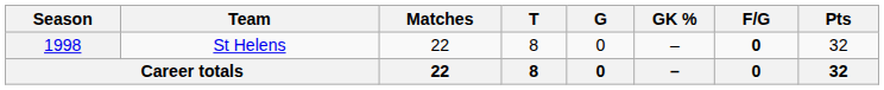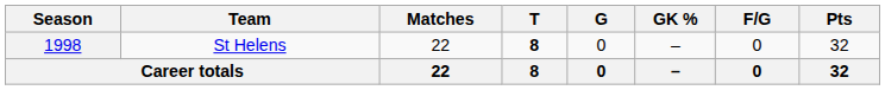1998 | T: normal -> bold
1998 | F/G: bold -> normal
